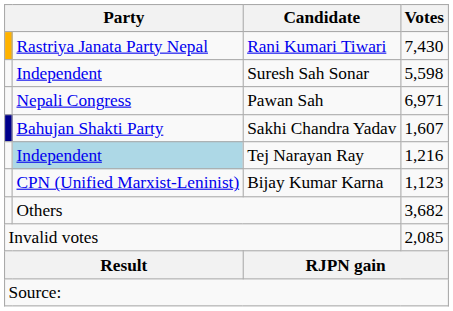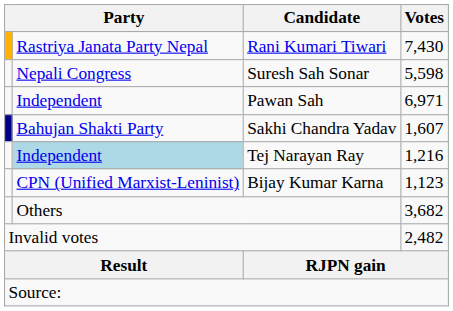Suresh Sah Sonar | column 2: Independent -> Nepali Congress
Pawan Sah | column 2: Nepali Congress -> Independent
Invalid votes | Votes: 2,085 -> 2,482
